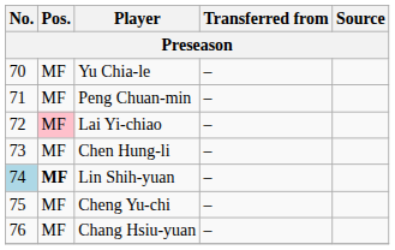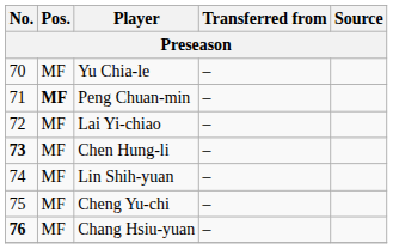Peng Chuan-min | Pos.: normal -> bold
Lai Yi-chiao | Pos.: pink background -> no background
Chen Hung-li | No.: normal -> bold
Lin Shih-yuan | No.: lightblue background -> no background
Lin Shih-yuan | Pos.: bold -> normal
Chang Hsiu-yuan | No.: normal -> bold
